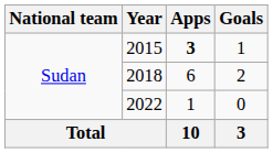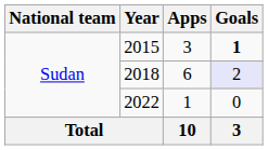2015 | Apps: bold -> normal
2015 | Goals: normal -> bold
2018 | Goals: no background -> lavender background
